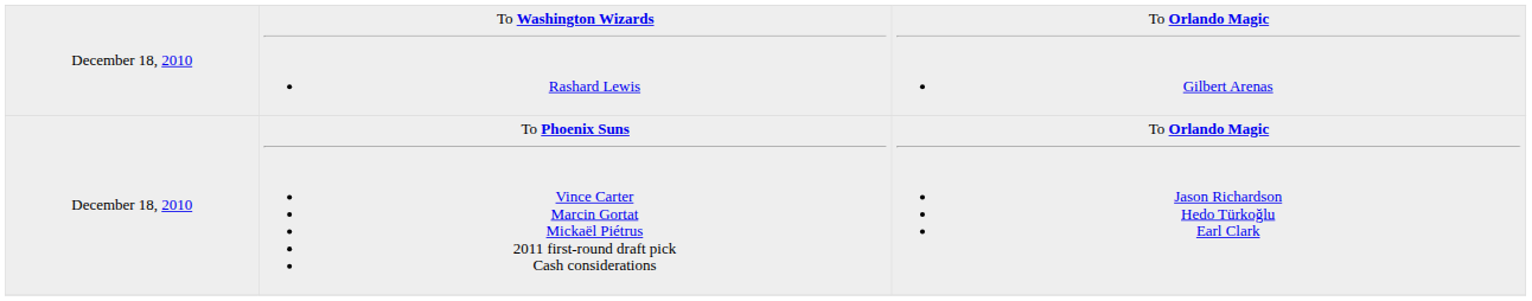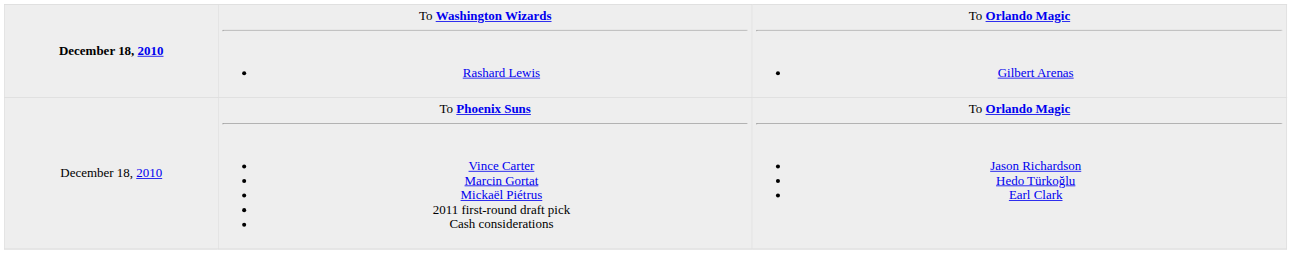To Washington Wizards Rashard Lewis | column 1: normal -> bold
